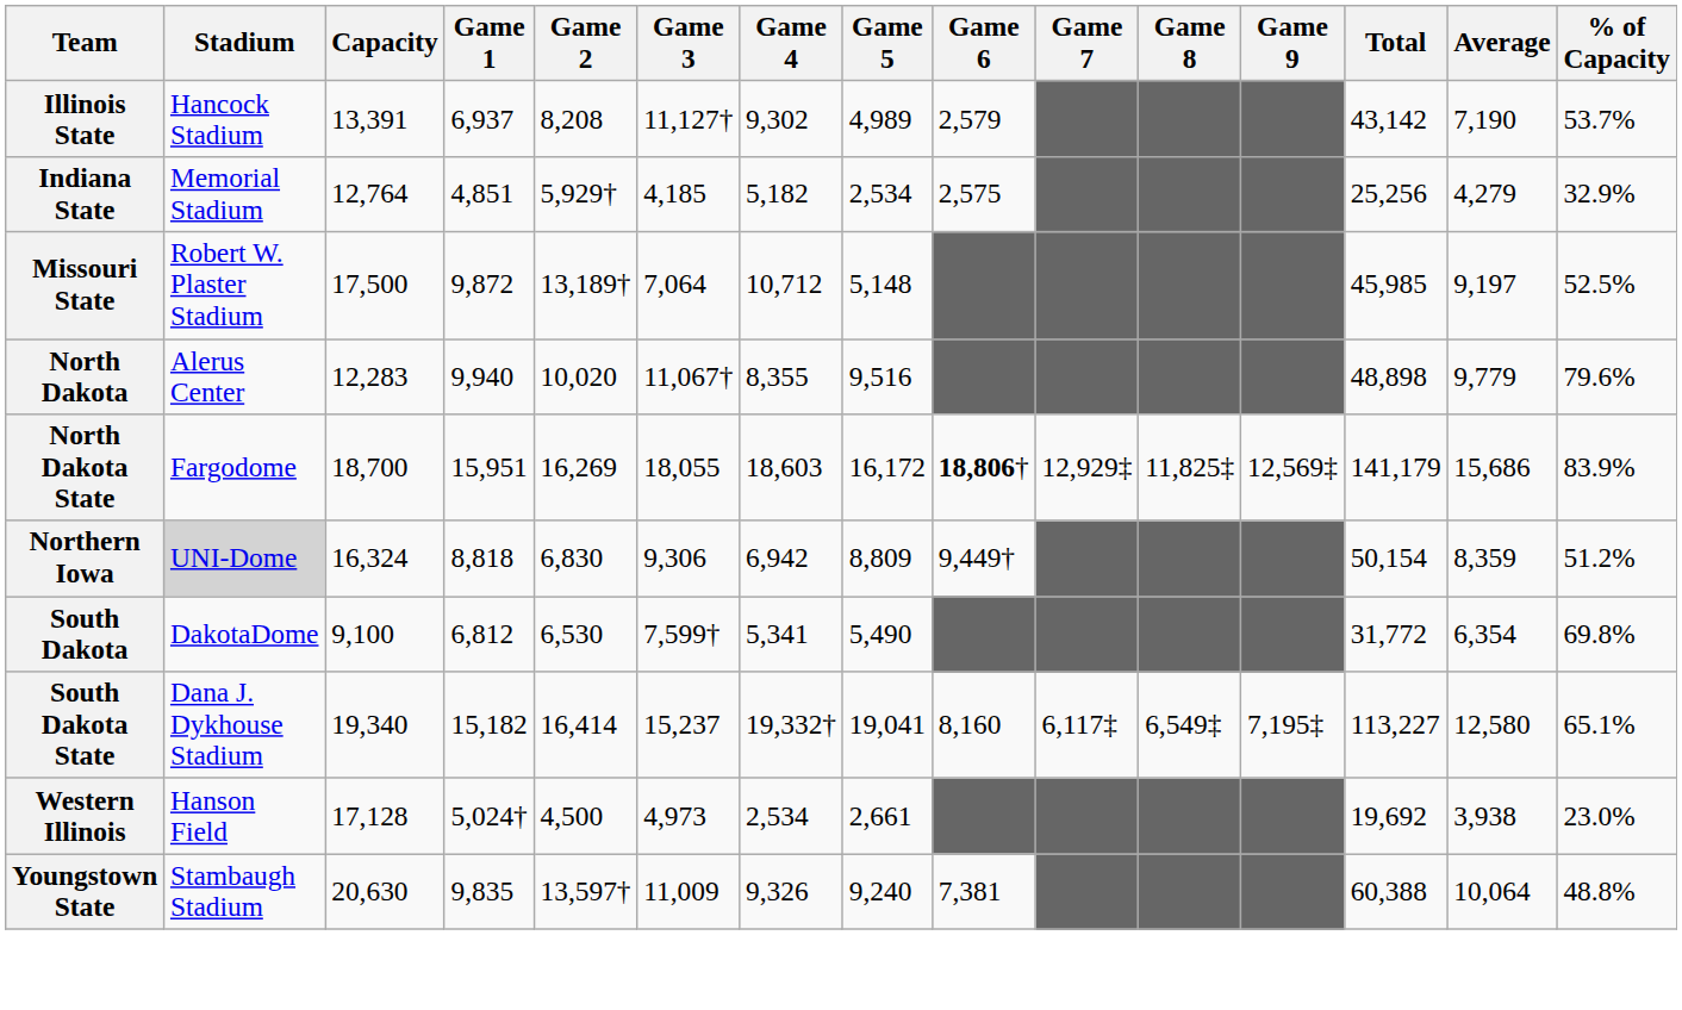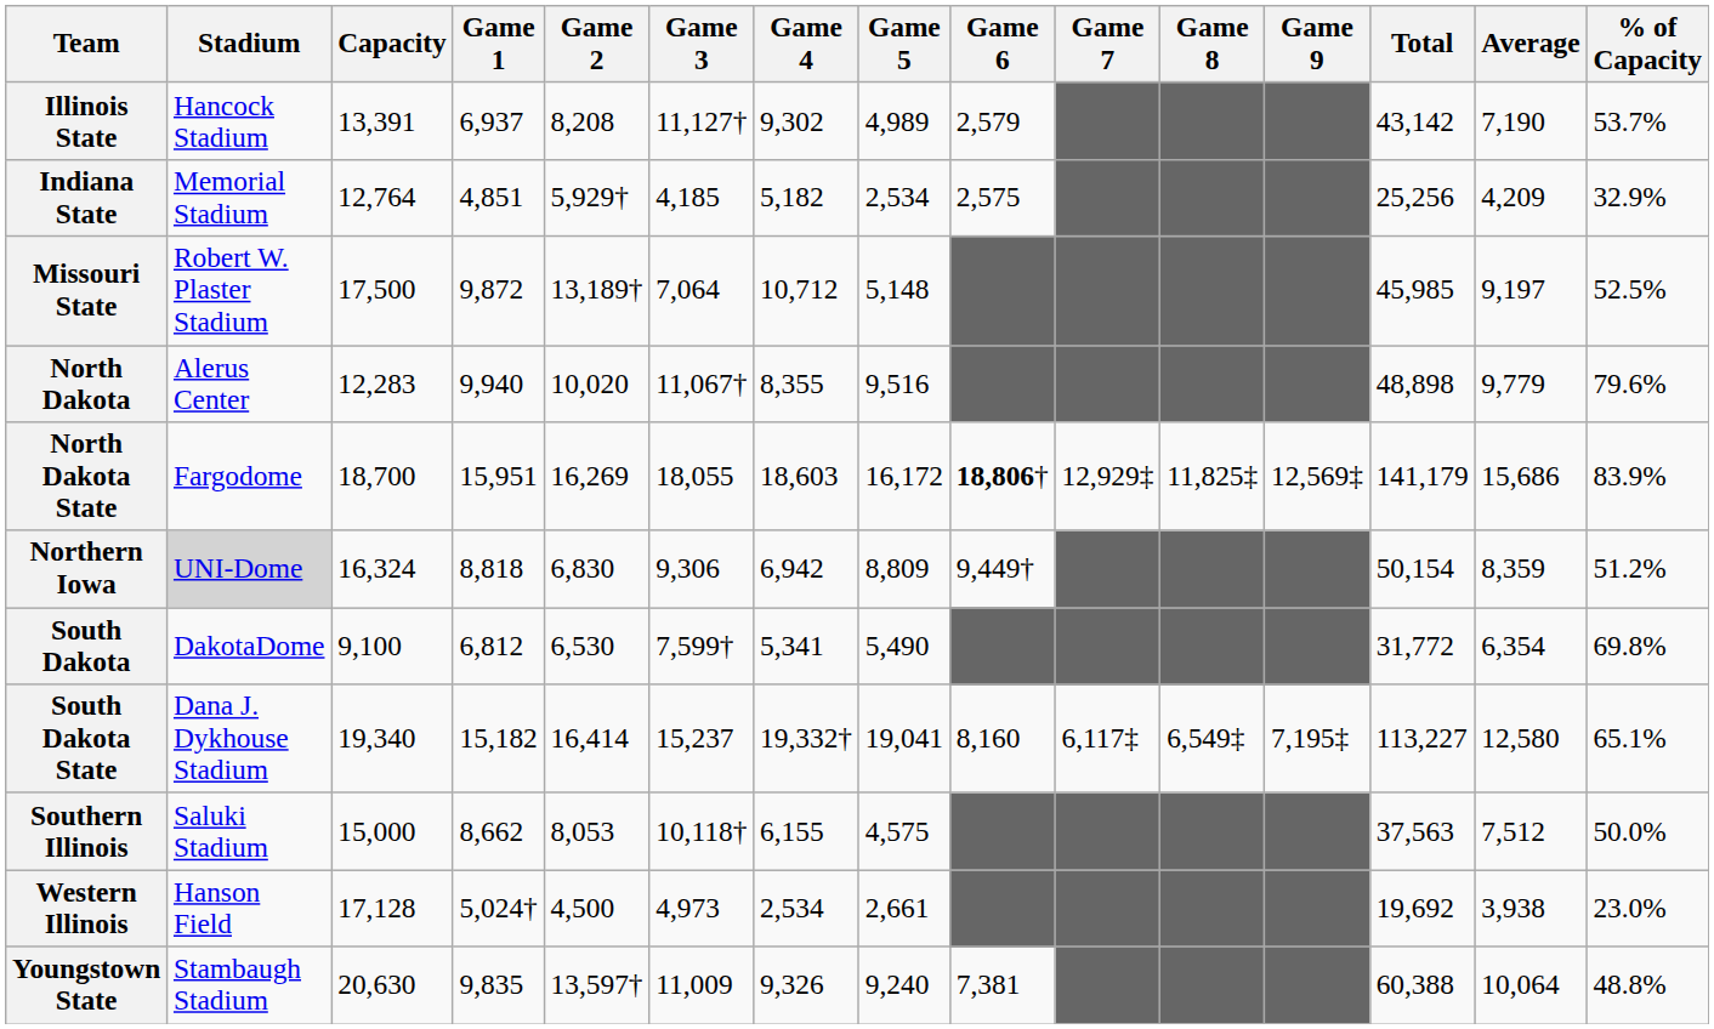Indiana State | Average: 4,279 -> 4,209
+ row: Southern Illinois | Saluki Stadium | 15,000 | 8,662 | 8,053 | 10,118† | 6,155 | 4,575 | 37,563 | 7,512 | 50.0%
